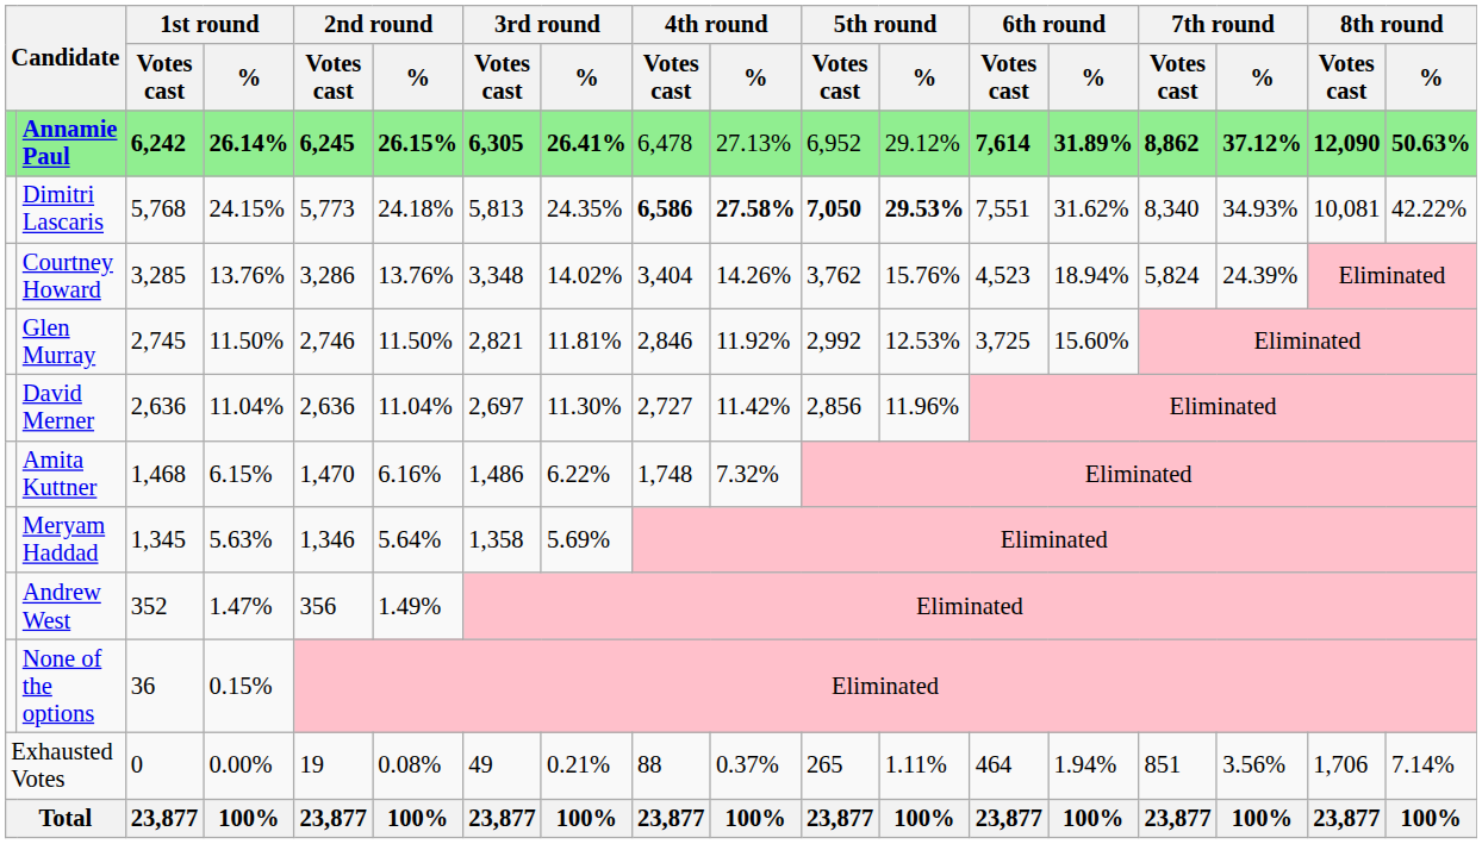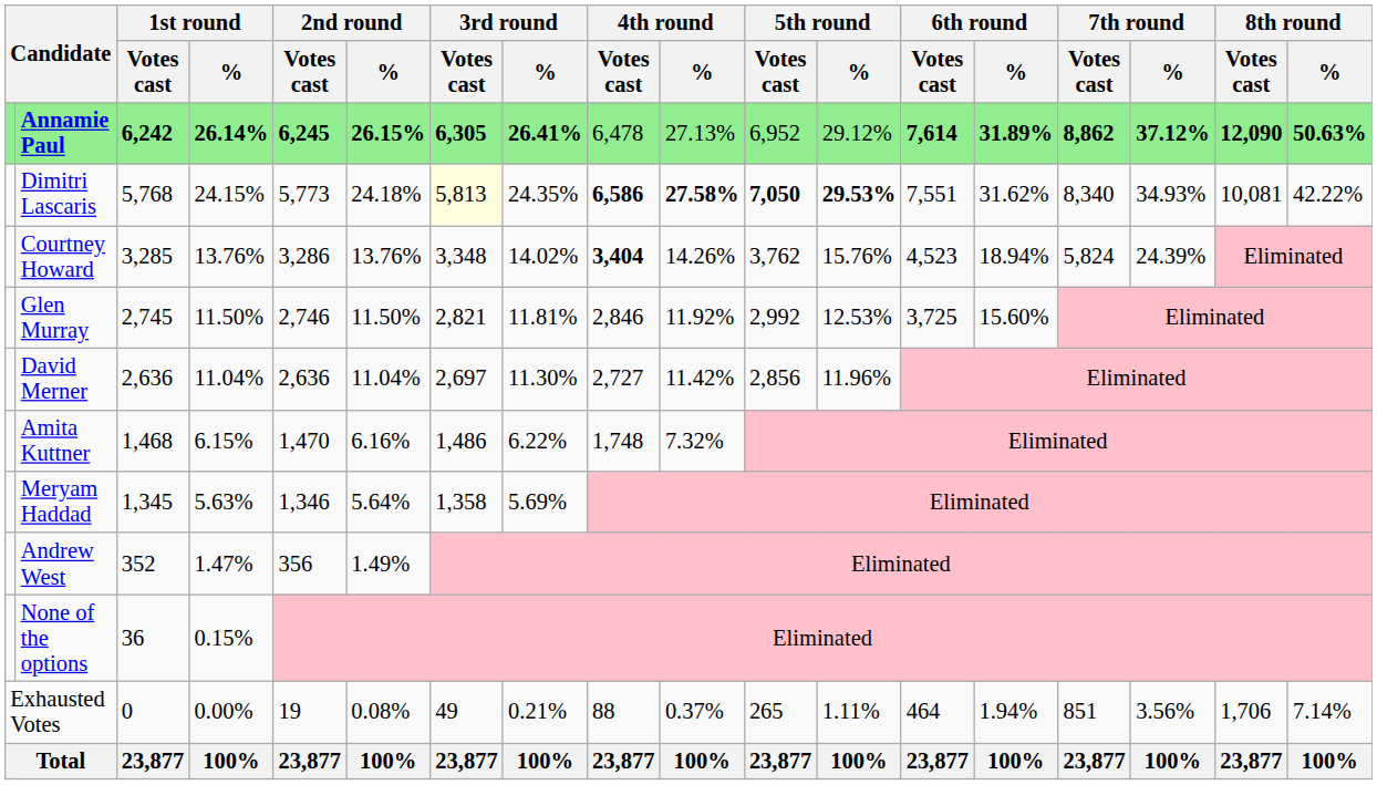Dimitri Lascaris | 3rd round / Votes cast: no background -> lightyellow background
Courtney Howard | 4th round / Votes cast: normal -> bold
